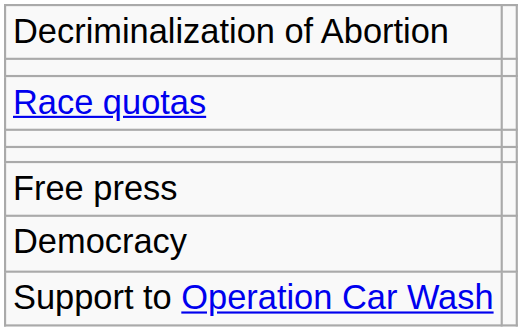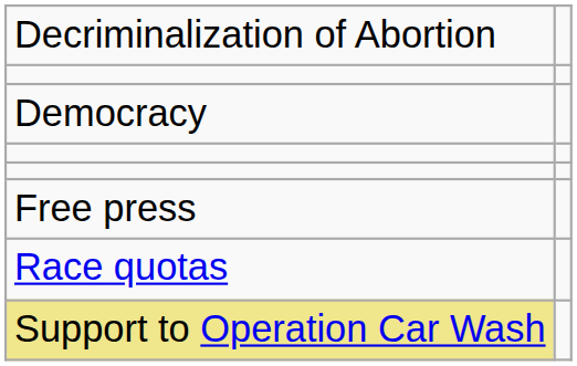row 3 | column 1: Race quotas -> Democracy
row 7 | column 1: Democracy -> Race quotas
row 8 | column 1: no background -> khaki background
